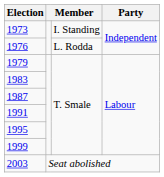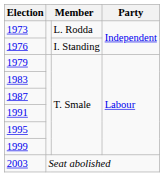1973 | column 3: I. Standing -> L. Rodda
1976 | column 3: L. Rodda -> I. Standing
